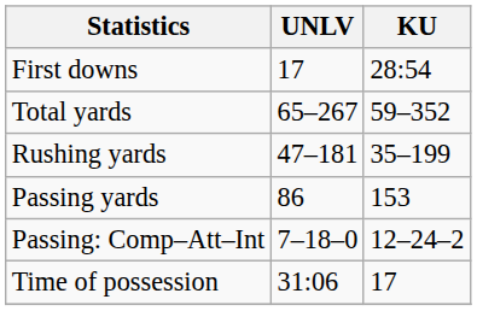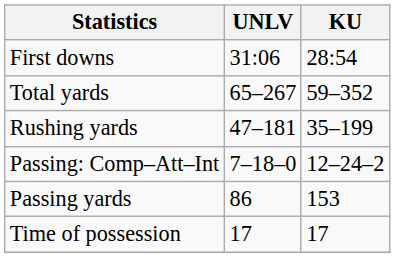First downs | UNLV: 17 -> 31:06
rows swapped: Passing yards <-> Passing: Comp–Att–Int
Time of possession | UNLV: 31:06 -> 17
